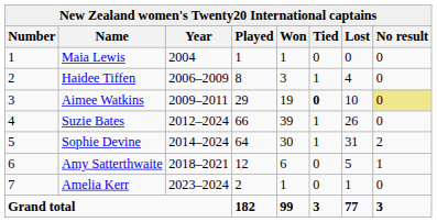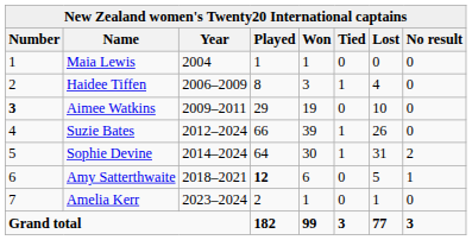Aimee Watkins | Number: normal -> bold
Aimee Watkins | Tied: bold -> normal
Aimee Watkins | No result: khaki background -> no background
Amy Satterthwaite | Played: normal -> bold
